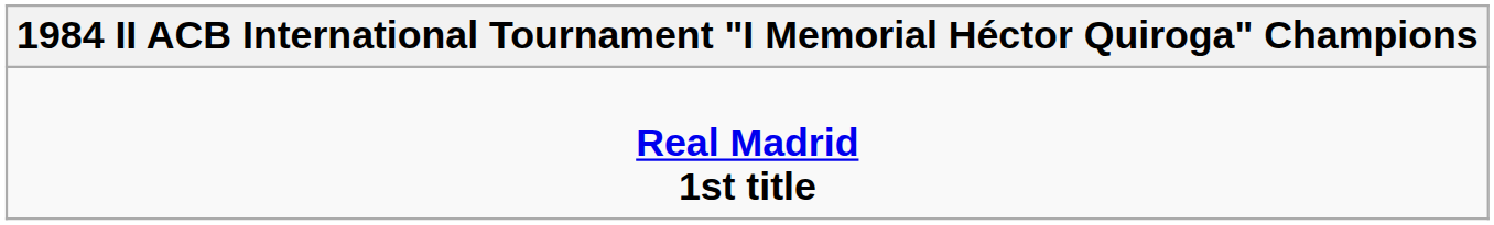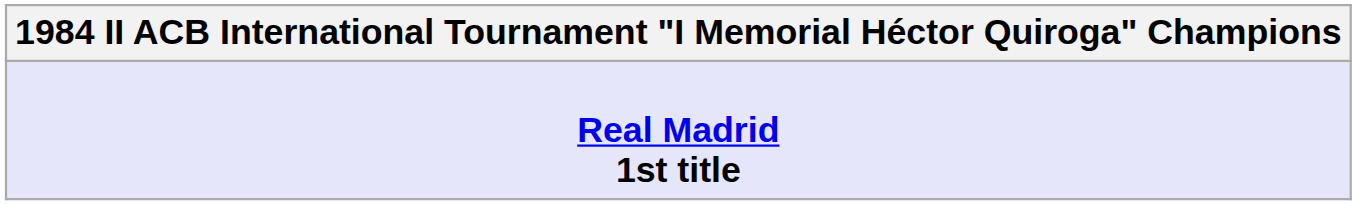row 2 | column 1: no background -> lavender background
